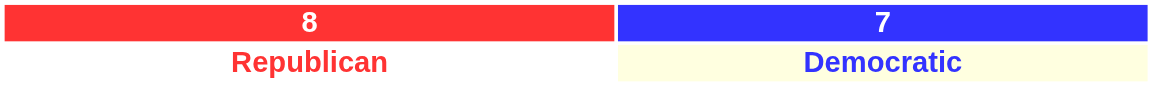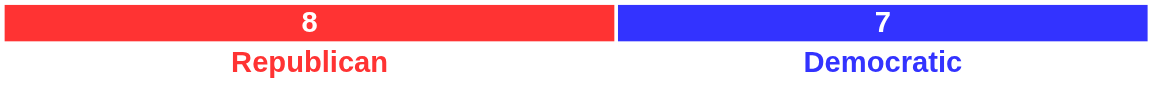Republican | column 2: lightyellow background -> no background
